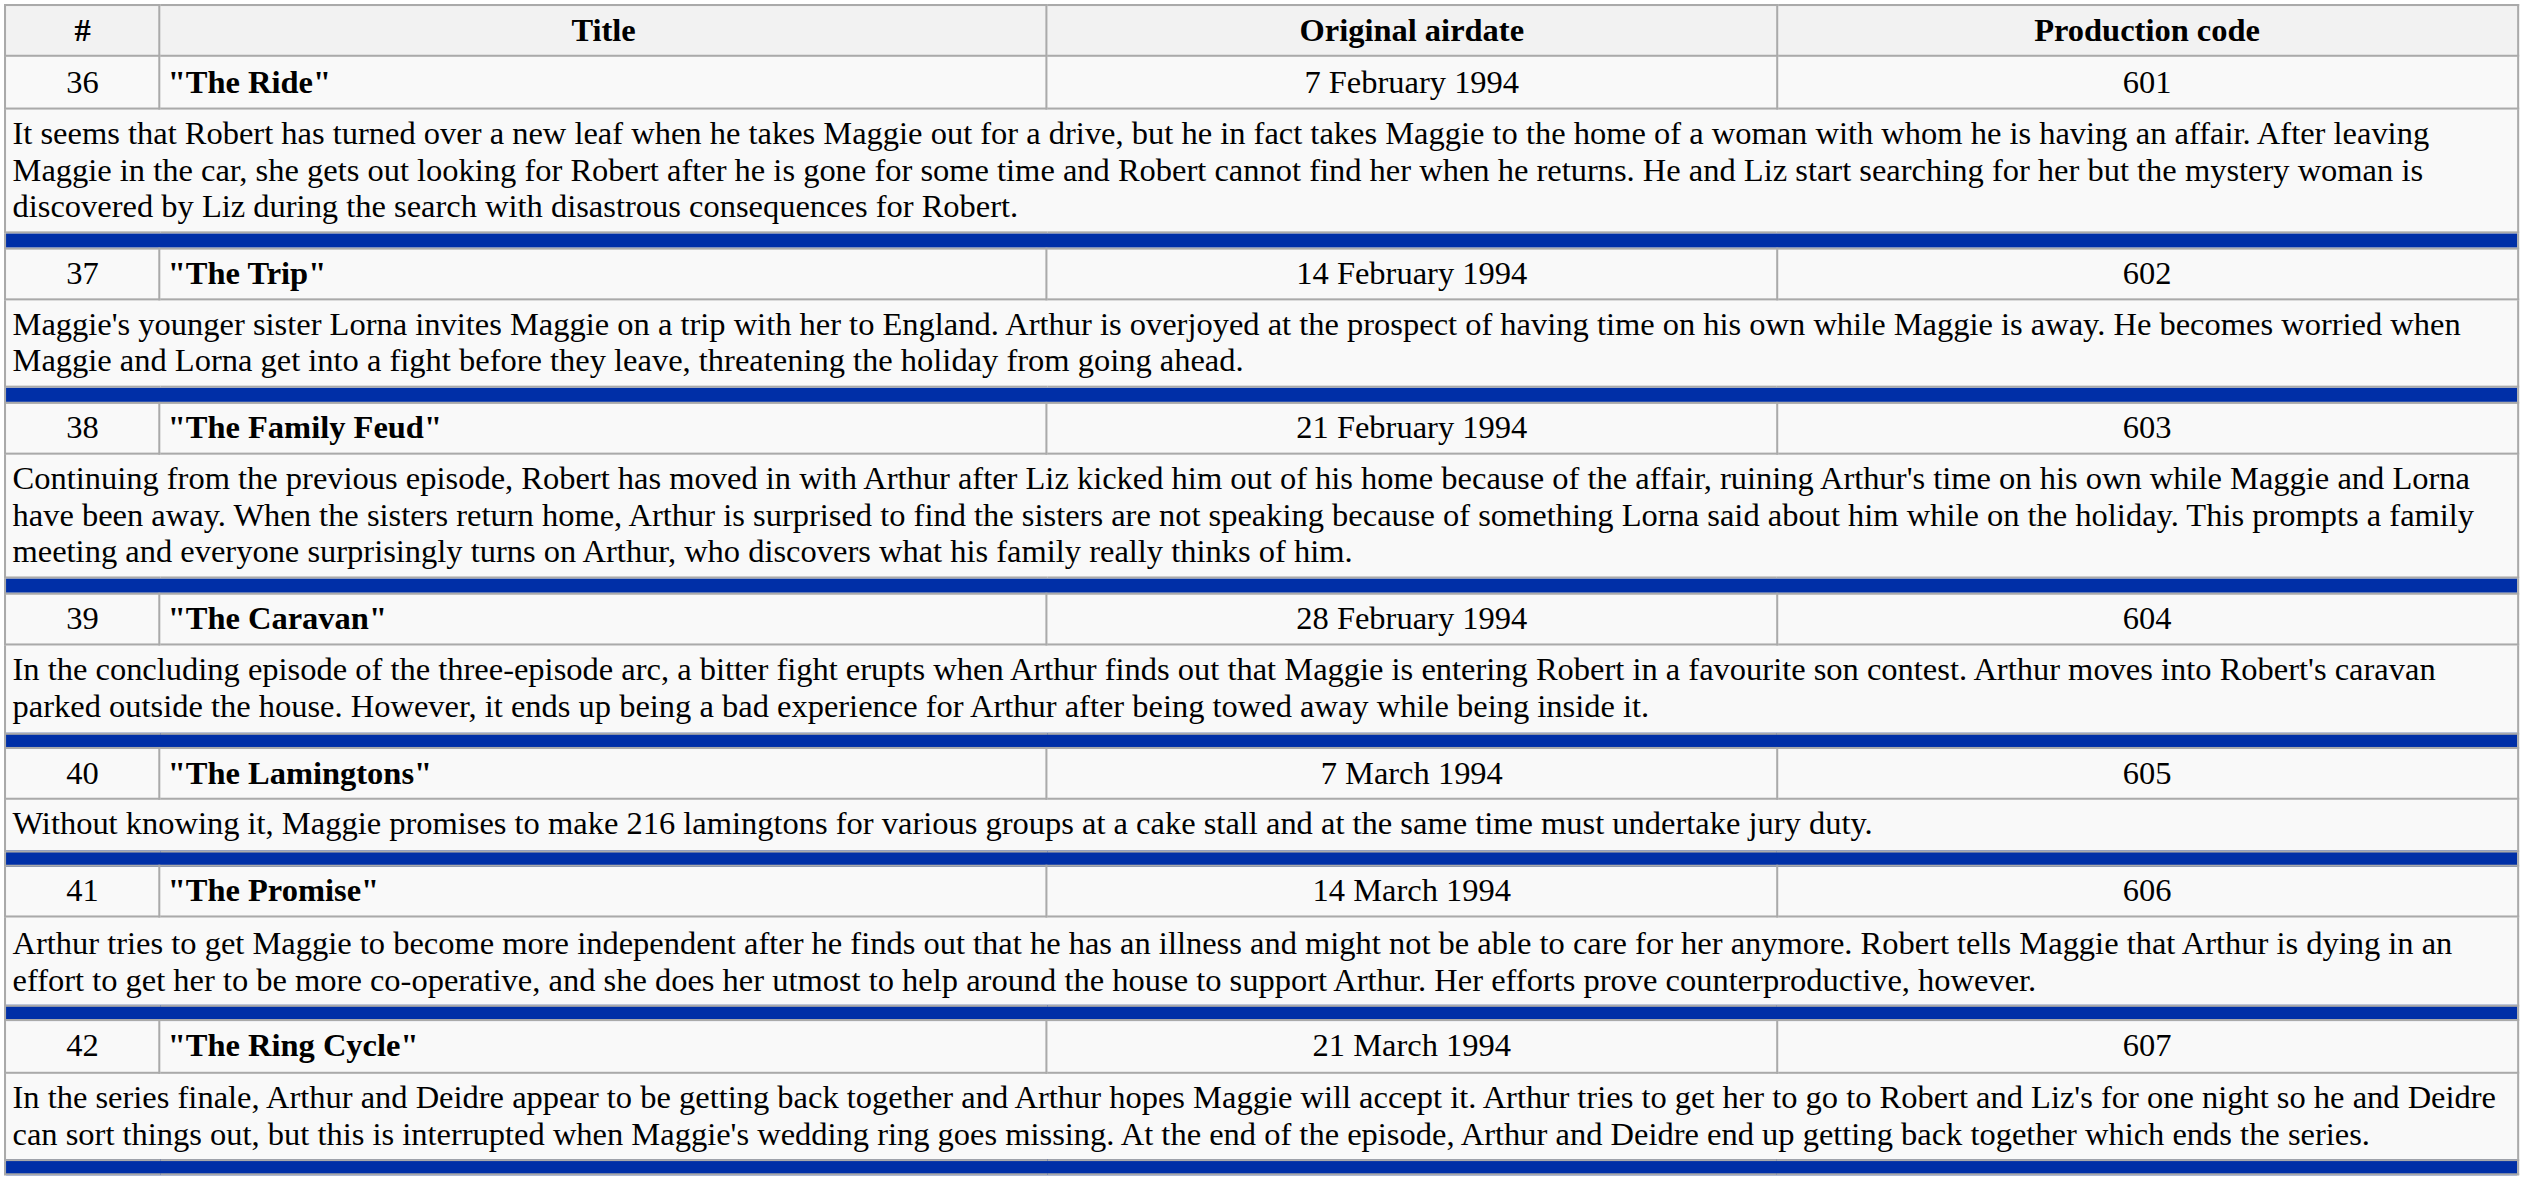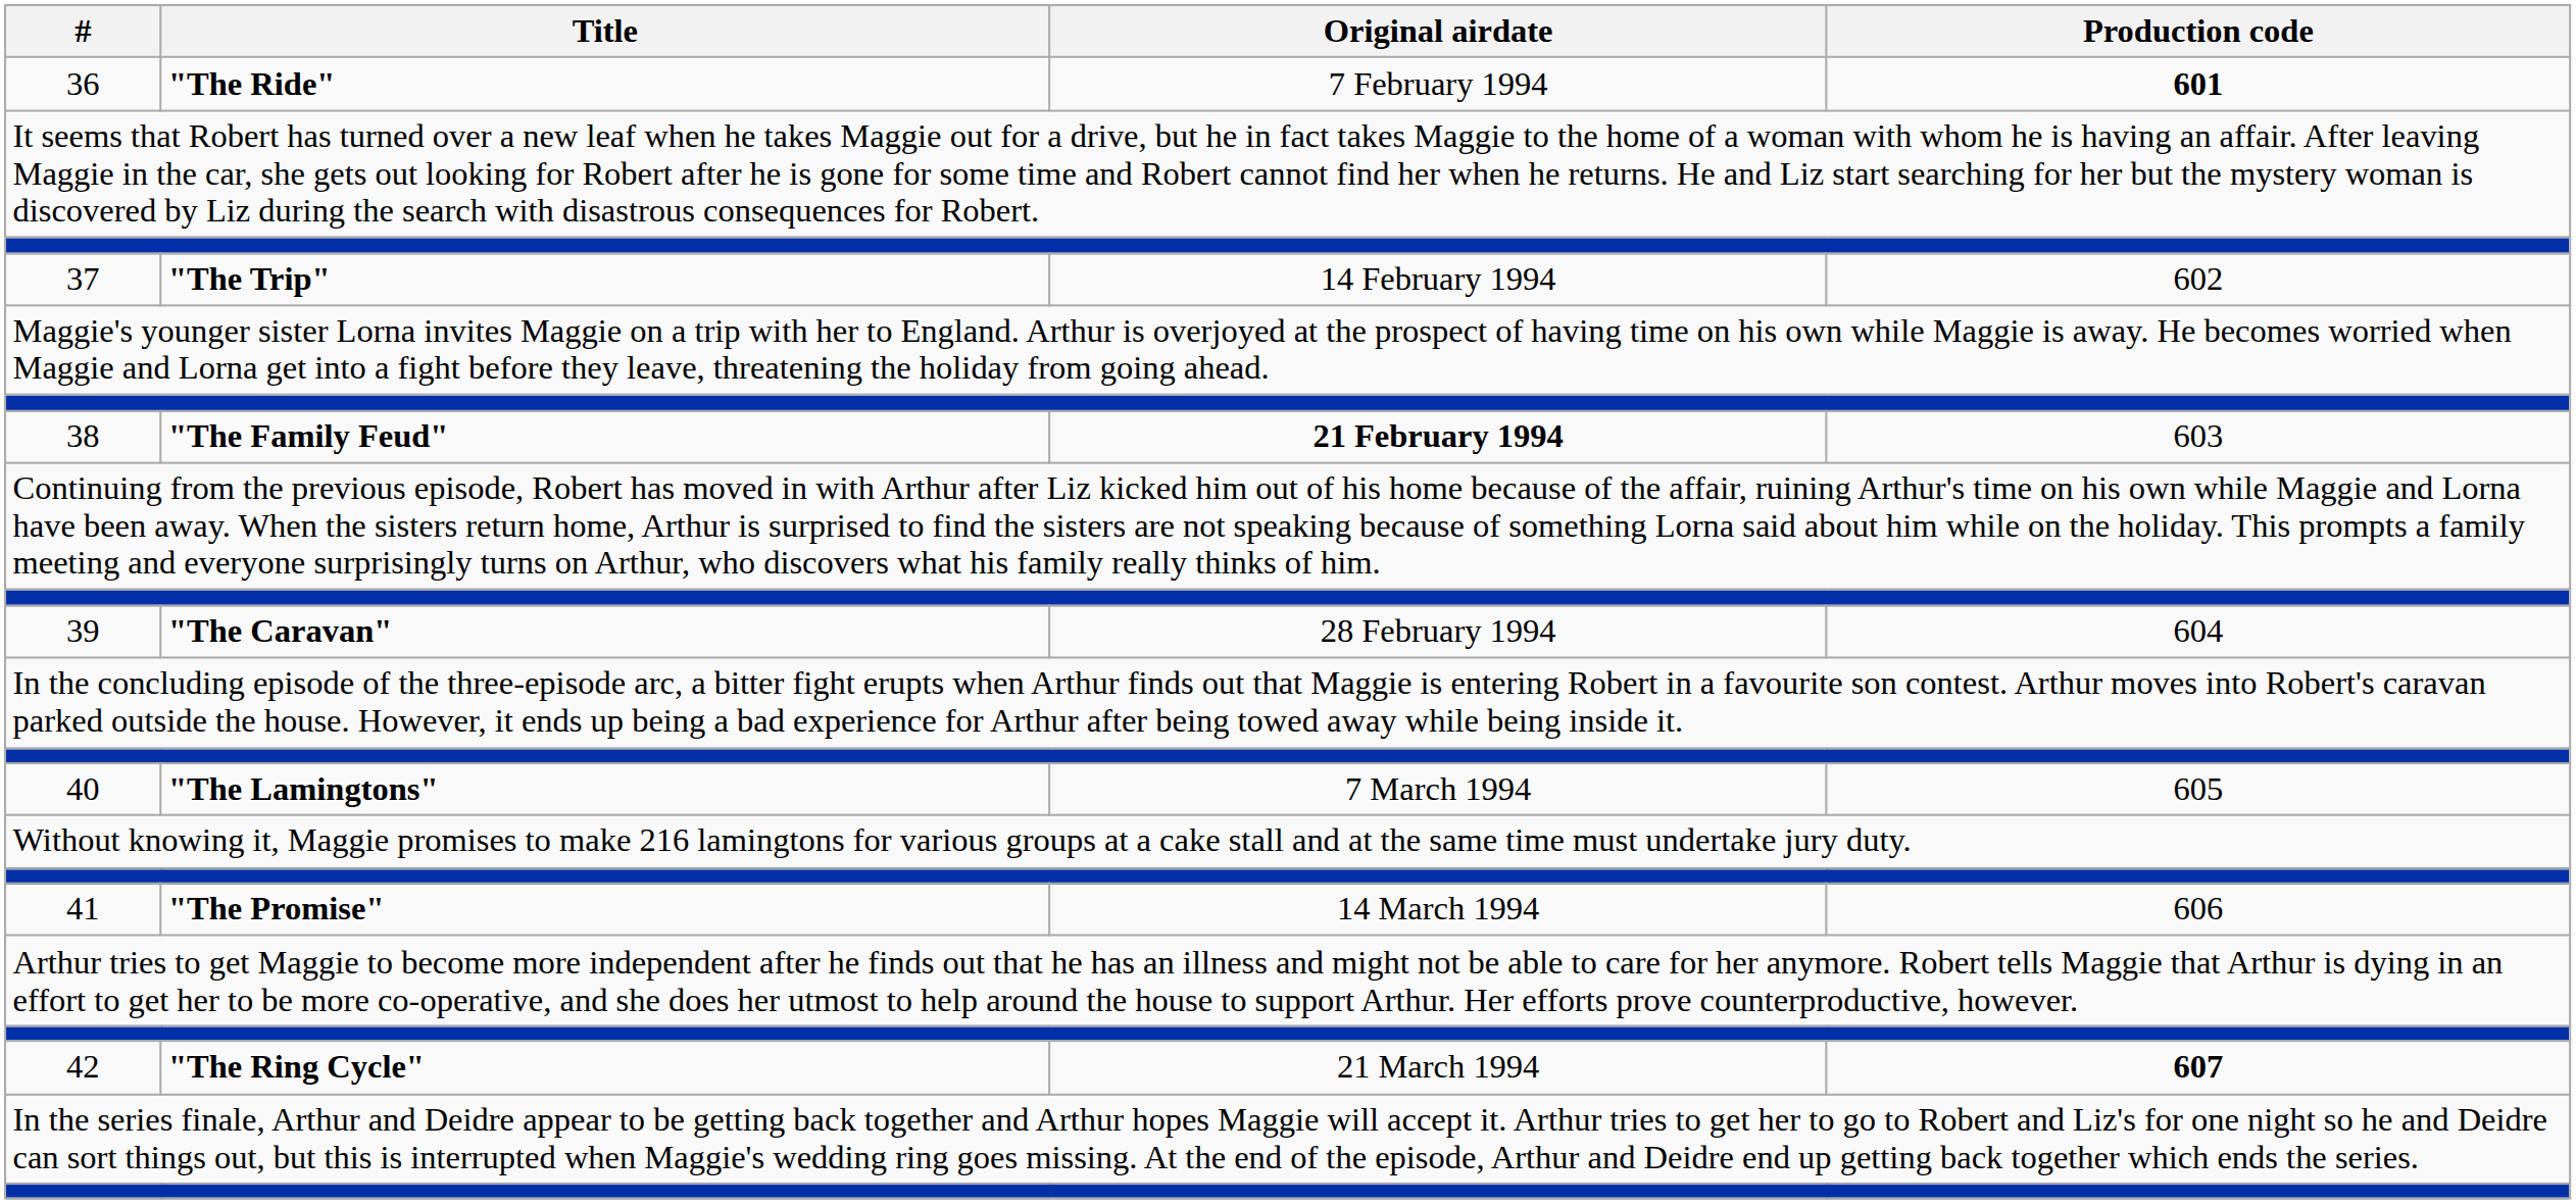36 | Production code: normal -> bold
38 | Original airdate: normal -> bold
42 | Production code: normal -> bold
